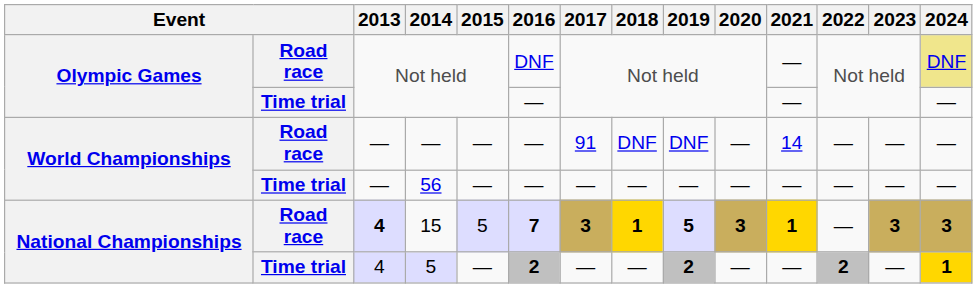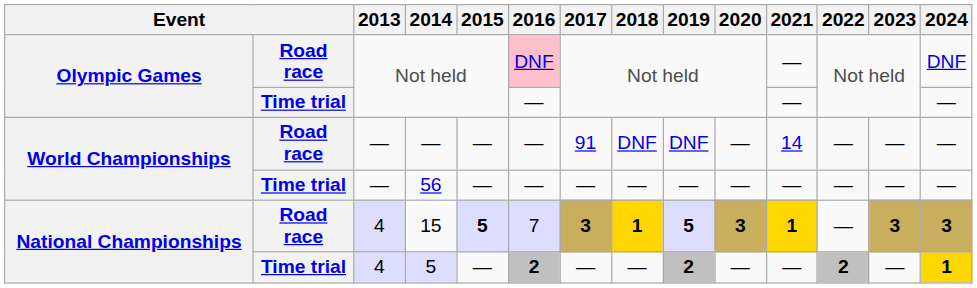Road race / Not held | 2016: no background -> pink background
Road race / Not held | 2024: khaki background -> no background
15 | 2013: bold -> normal
15 | 2015: normal -> bold
15 | 2016: bold -> normal
